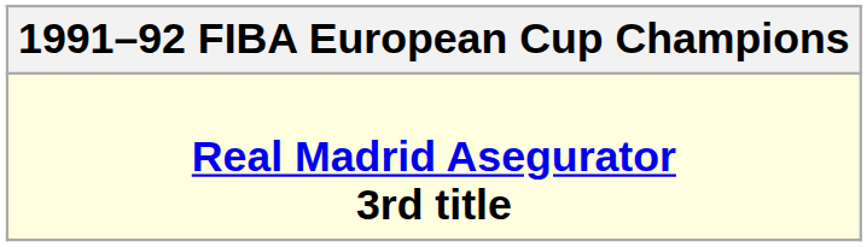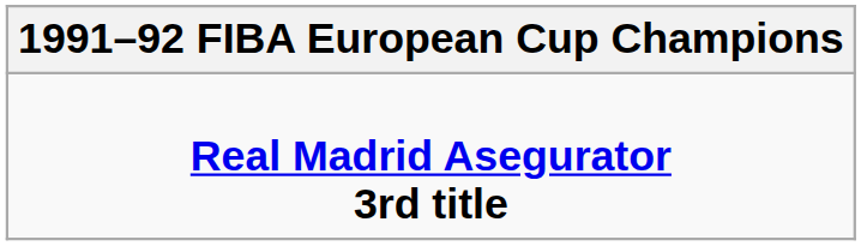row 2 | column 1: lightyellow background -> no background
